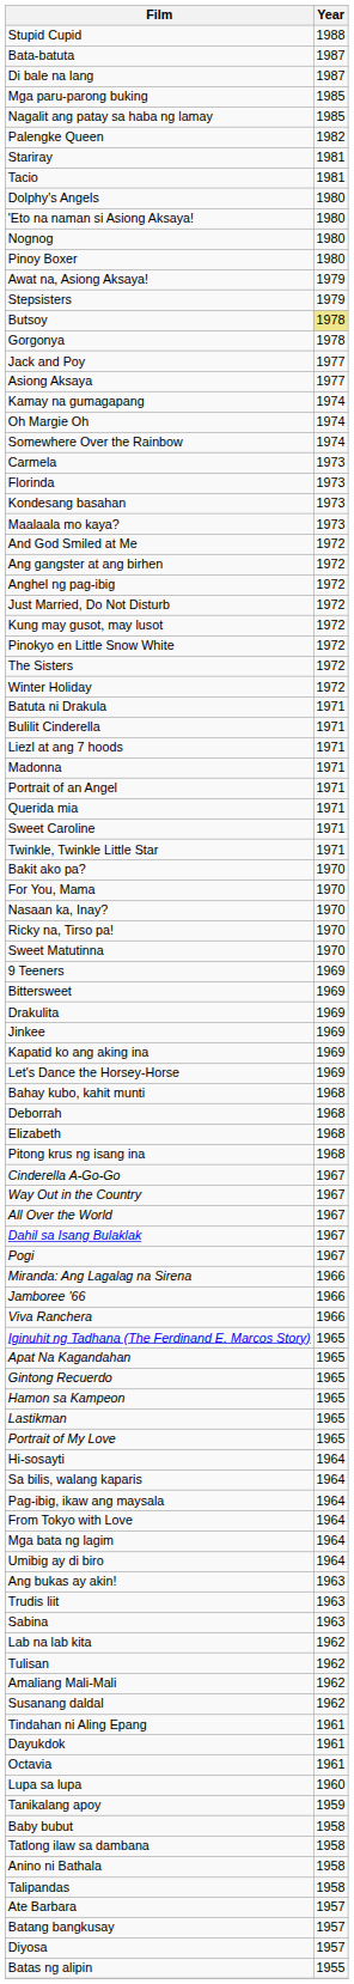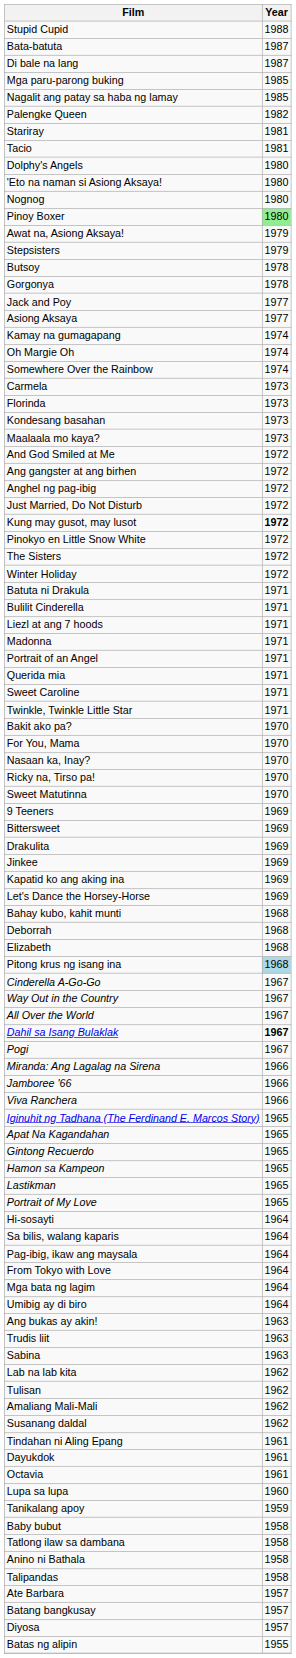Pinoy Boxer | Year: no background -> lightgreen background
Butsoy | Year: khaki background -> no background
Kung may gusot, may lusot | Year: normal -> bold
Pitong krus ng isang ina | Year: no background -> lightblue background
Dahil sa Isang Bulaklak | Year: normal -> bold
